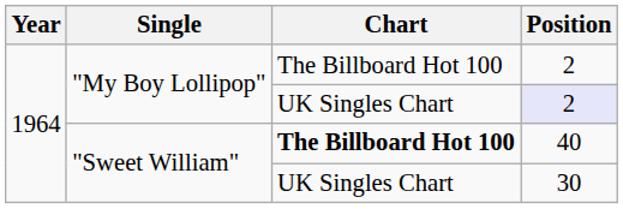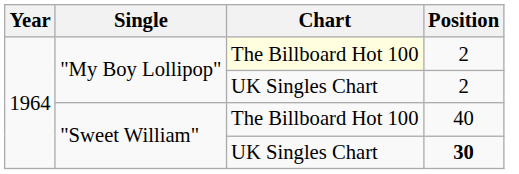The Billboard Hot 100 / 2 | Chart: no background -> lightyellow background
UK Singles Chart / 2 | Position: lavender background -> no background
40 | Chart: bold -> normal
30 | Position: normal -> bold
